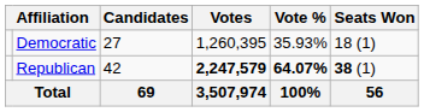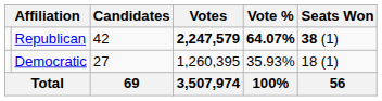rows swapped: Republican <-> Democratic
